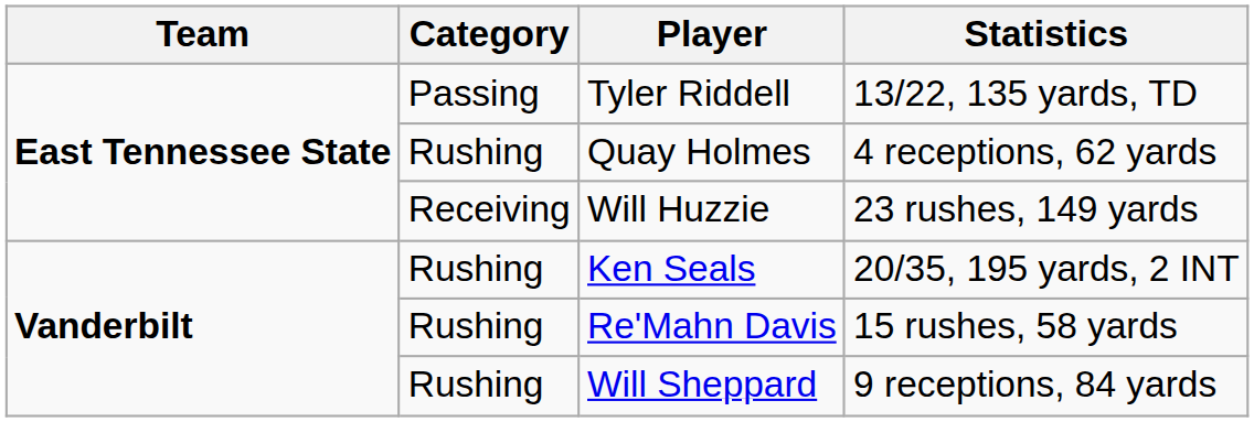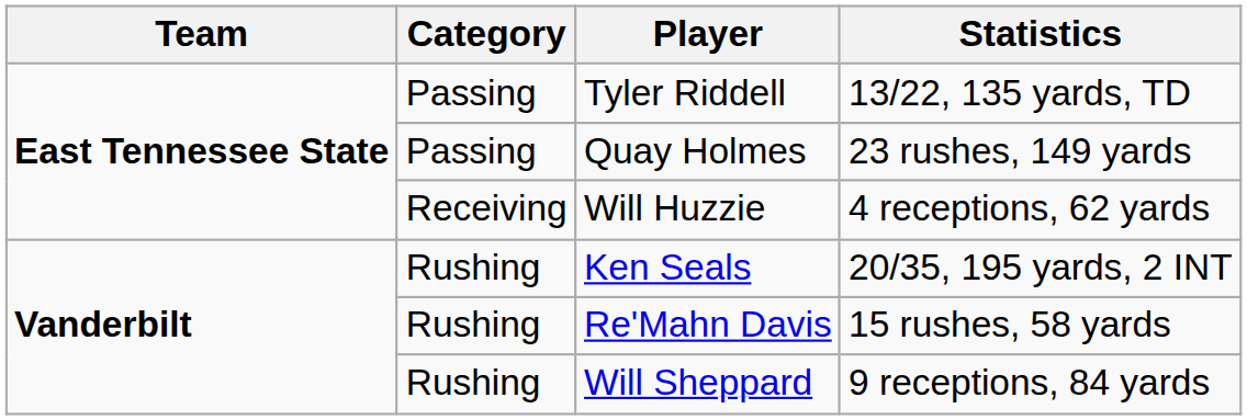Quay Holmes | Category: Rushing -> Passing
Quay Holmes | Statistics: 4 receptions, 62 yards -> 23 rushes, 149 yards
Will Huzzie | Statistics: 23 rushes, 149 yards -> 4 receptions, 62 yards
